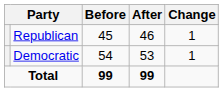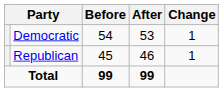rows swapped: Democratic <-> Republican
